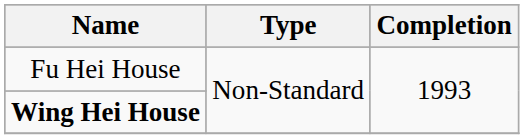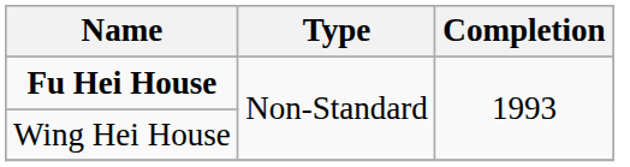Fu Hei House | Name: normal -> bold
Wing Hei House | Name: bold -> normal
